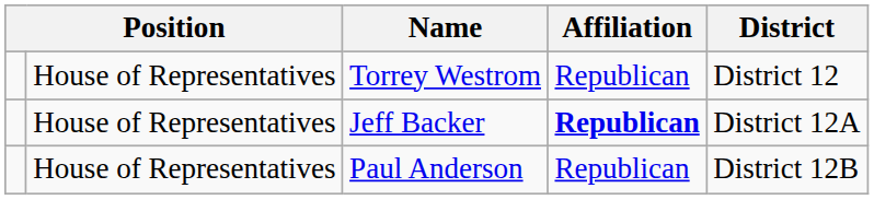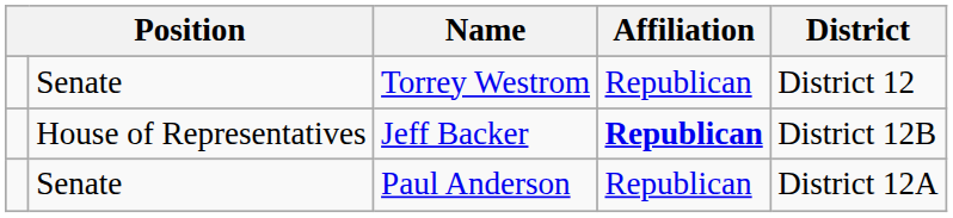Torrey Westrom | column 2: House of Representatives -> Senate
Jeff Backer | District: District 12A -> District 12B
Paul Anderson | column 2: House of Representatives -> Senate
Paul Anderson | District: District 12B -> District 12A
